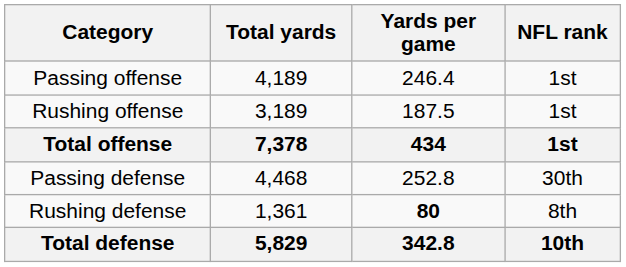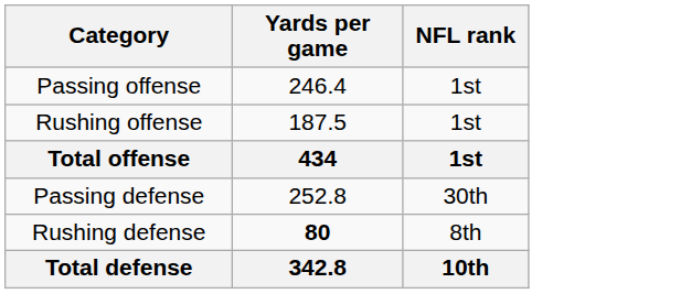- column: Total yards | 4,189 | 3,189 | 7,378 | 4,468 | 1,361 | 5,829
